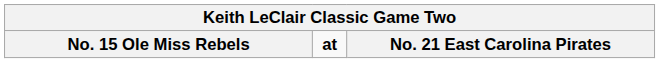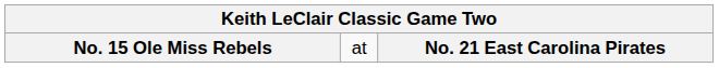No. 15 Ole Miss Rebels | column 2: bold -> normal
